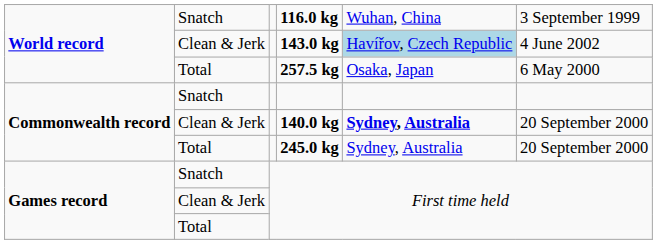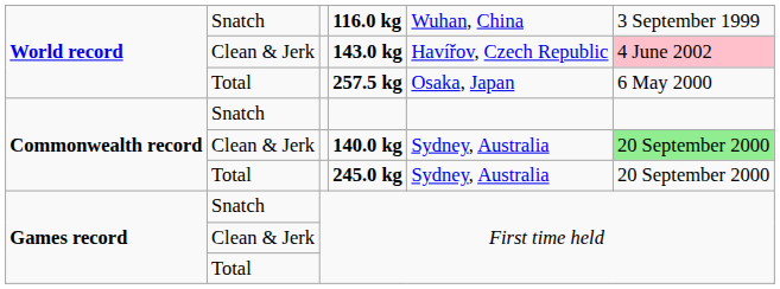143.0 kg | column 5: lightblue background -> no background
143.0 kg | column 6: no background -> pink background
140.0 kg | column 5: bold -> normal
140.0 kg | column 6: no background -> lightgreen background
